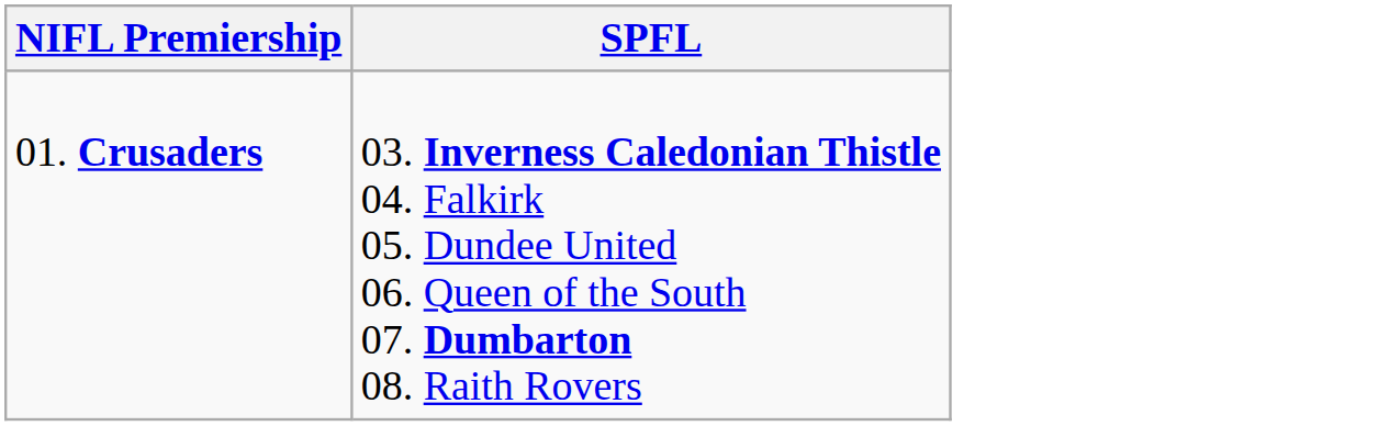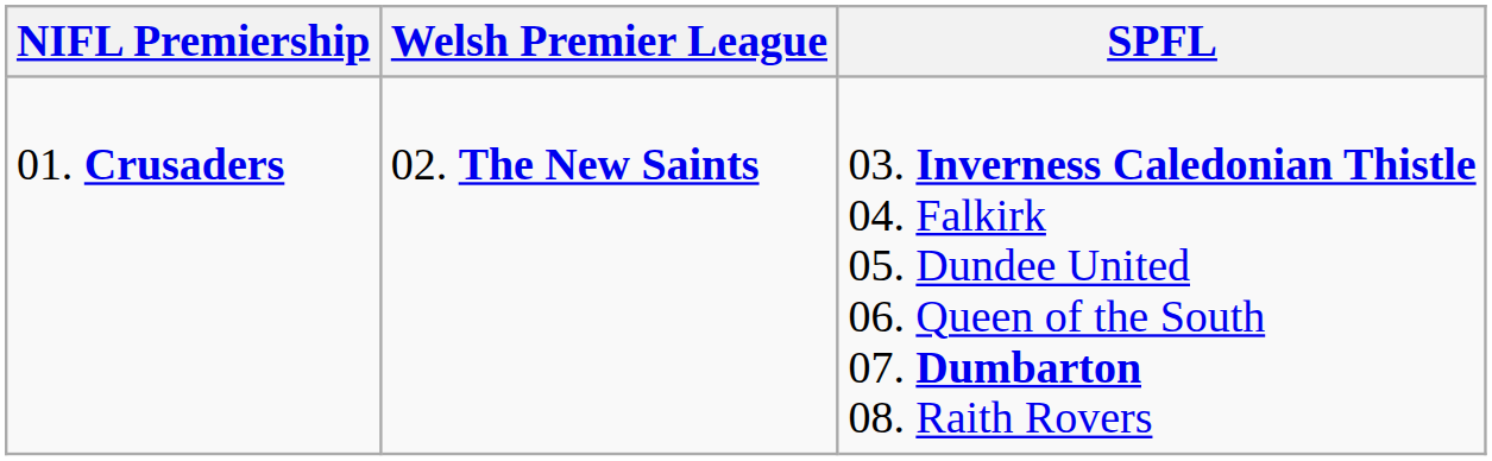+ column: Welsh Premier League | 02. The New Saints
